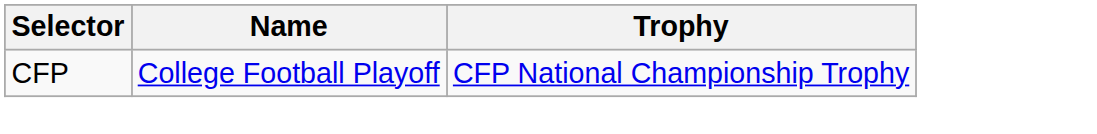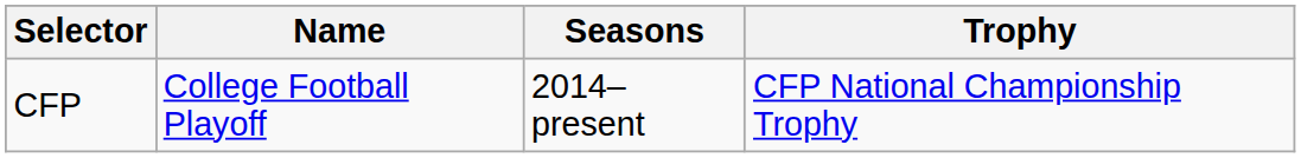+ column: Seasons | 2014–present
